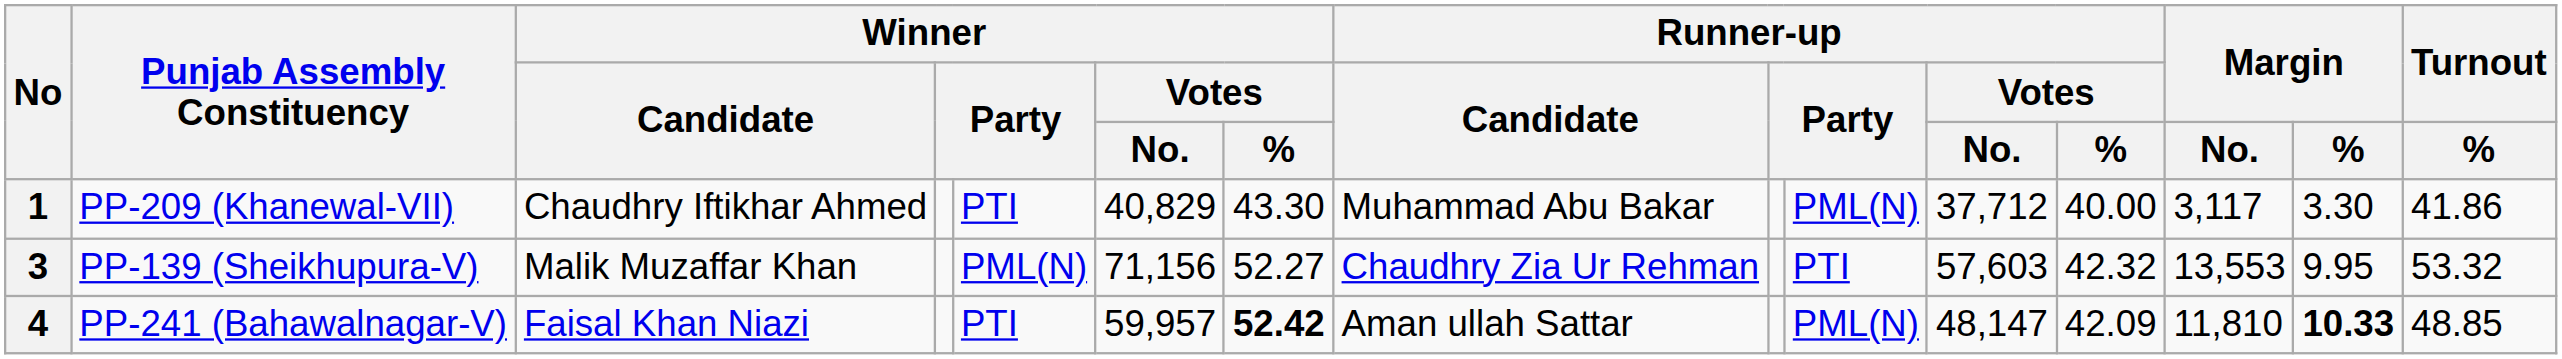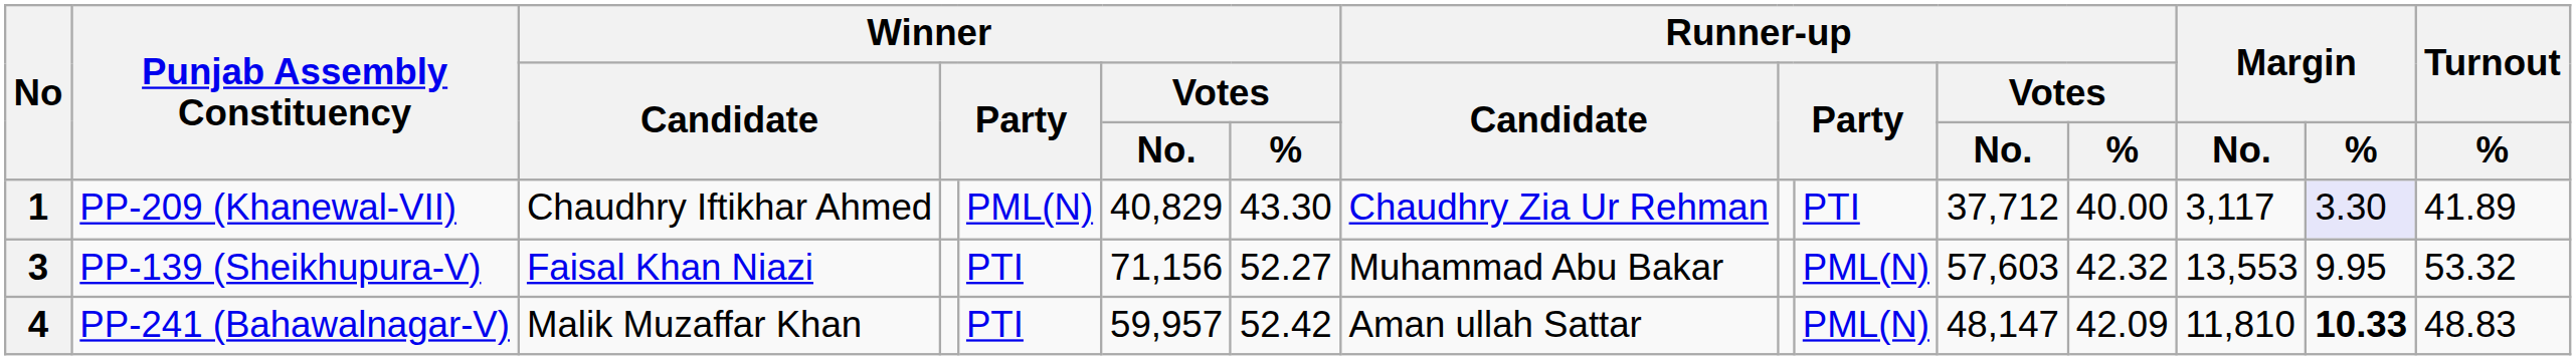1 | column 5: PTI -> PML(N)
1 | Runner-up / Candidate: Muhammad Abu Bakar -> Chaudhry Zia Ur Rehman
1 | column 10: PML(N) -> PTI
1 | Margin / %: no background -> lavender background
1 | Turnout / %: 41.86 -> 41.89
3 | Winner / Candidate: Malik Muzaffar Khan -> Faisal Khan Niazi
3 | column 5: PML(N) -> PTI
3 | Runner-up / Candidate: Chaudhry Zia Ur Rehman -> Muhammad Abu Bakar
3 | column 10: PTI -> PML(N)
4 | Winner / Candidate: Faisal Khan Niazi -> Malik Muzaffar Khan
4 | Winner / Votes / %: bold -> normal
4 | Turnout / %: 48.85 -> 48.83
